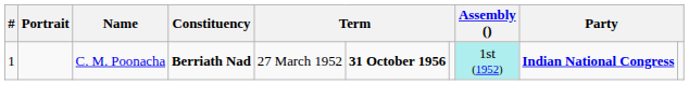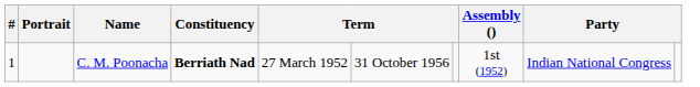C. M. Poonacha | column 6: bold -> normal
C. M. Poonacha | Assembly (): paleturquoise background -> no background
C. M. Poonacha | column 9: bold -> normal
